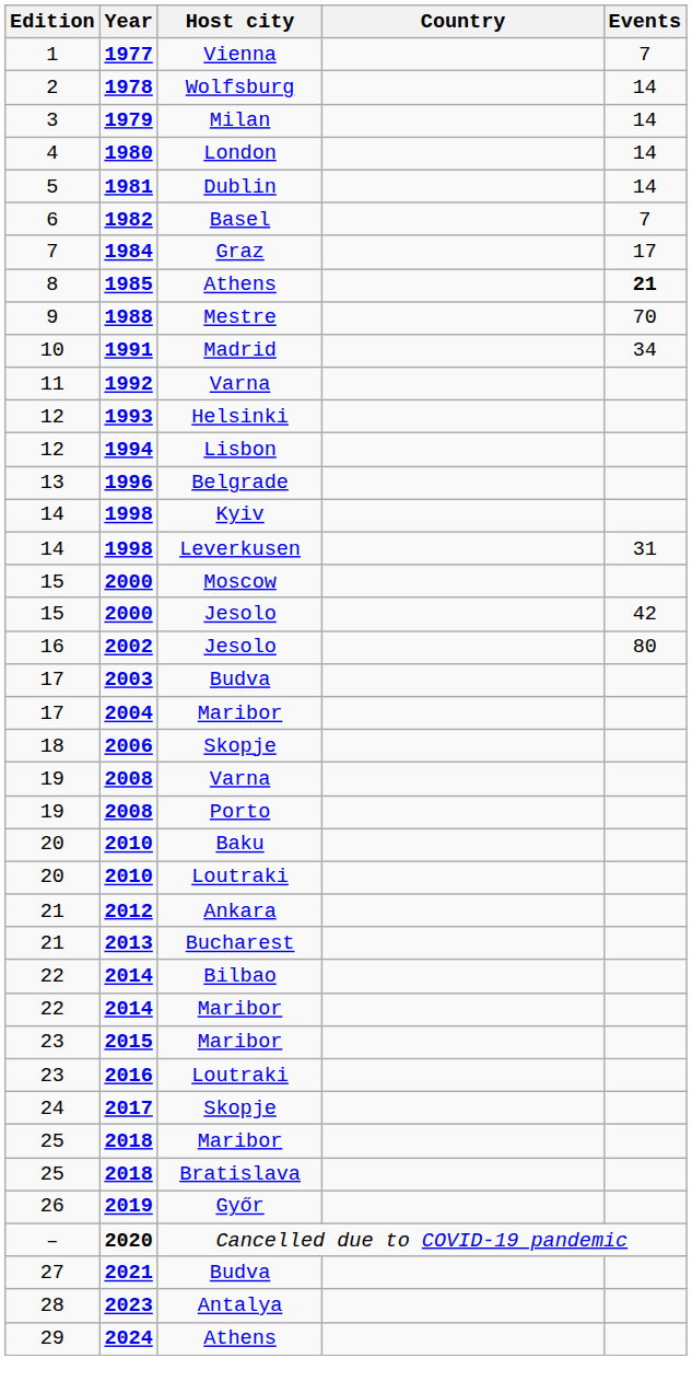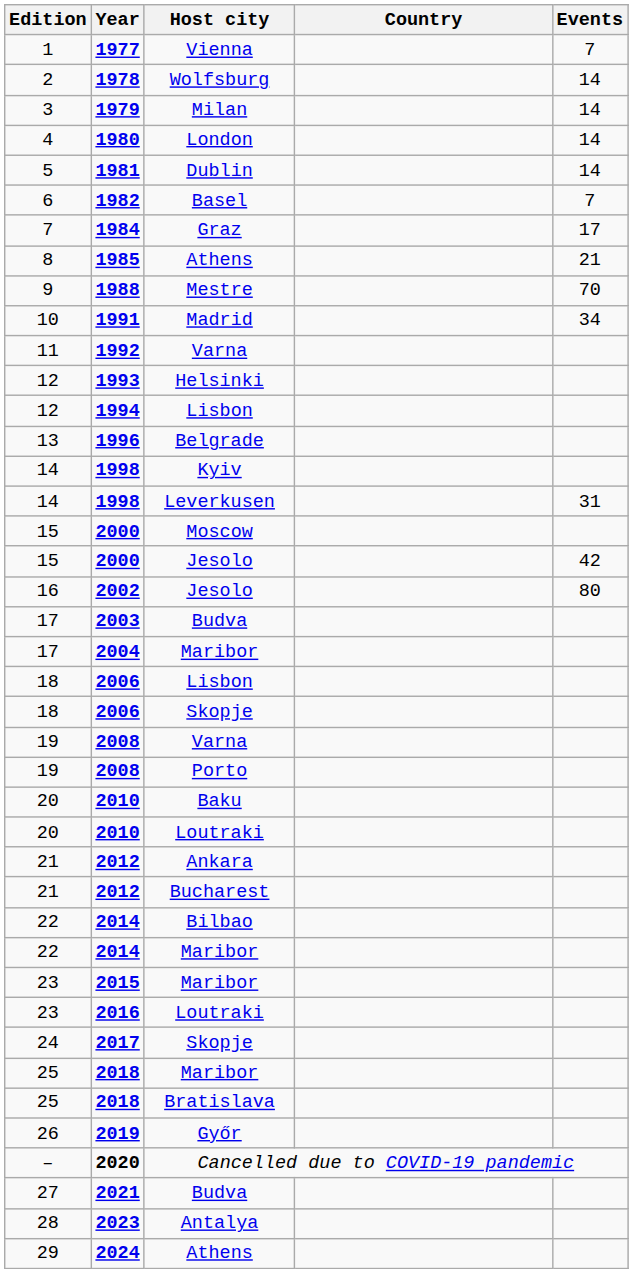8 / Athens | Events: bold -> normal
+ row: 18 | 2006 | Lisbon
Bucharest | Year: 2013 -> 2012
